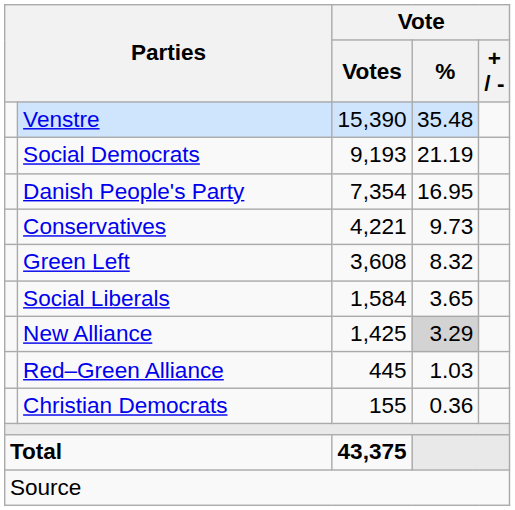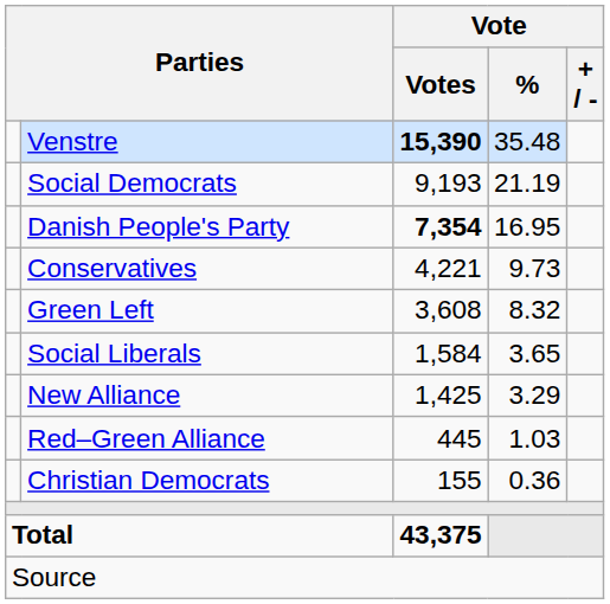Venstre | Vote / Votes: normal -> bold
Danish People's Party | Vote / Votes: normal -> bold
New Alliance | Vote / %: lightgrey background -> no background
